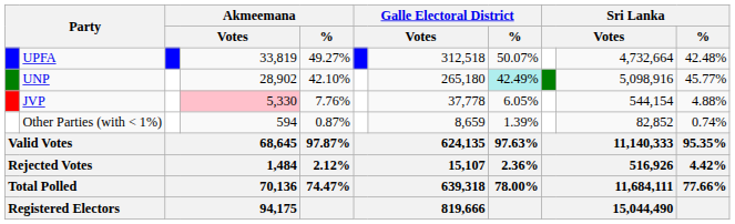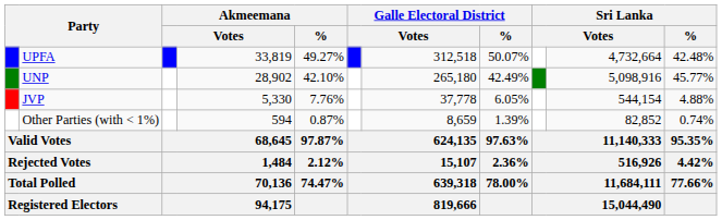UNP | Galle Electoral District / %: paleturquoise background -> no background
JVP | column 4: pink background -> no background
